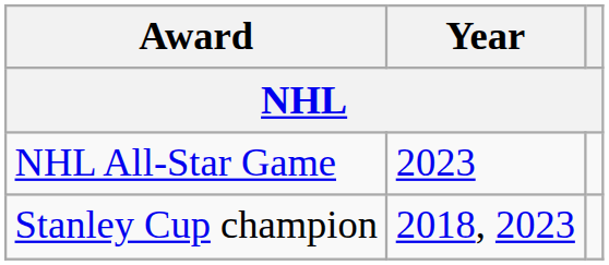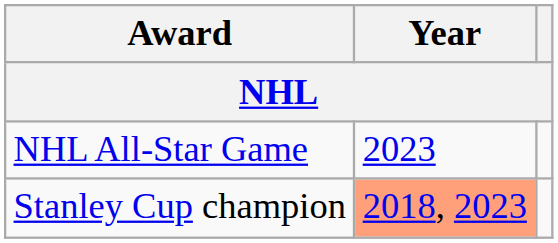Stanley Cup champion | Year: no background -> lightsalmon background
